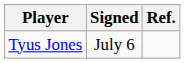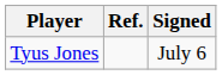columns swapped: Signed <-> Ref.
